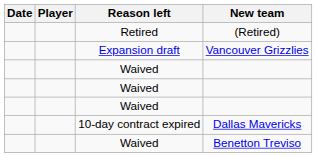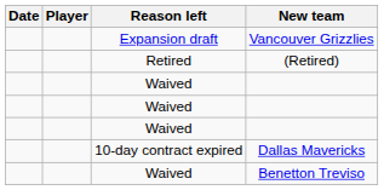rows swapped: Vancouver Grizzlies <-> (Retired)
